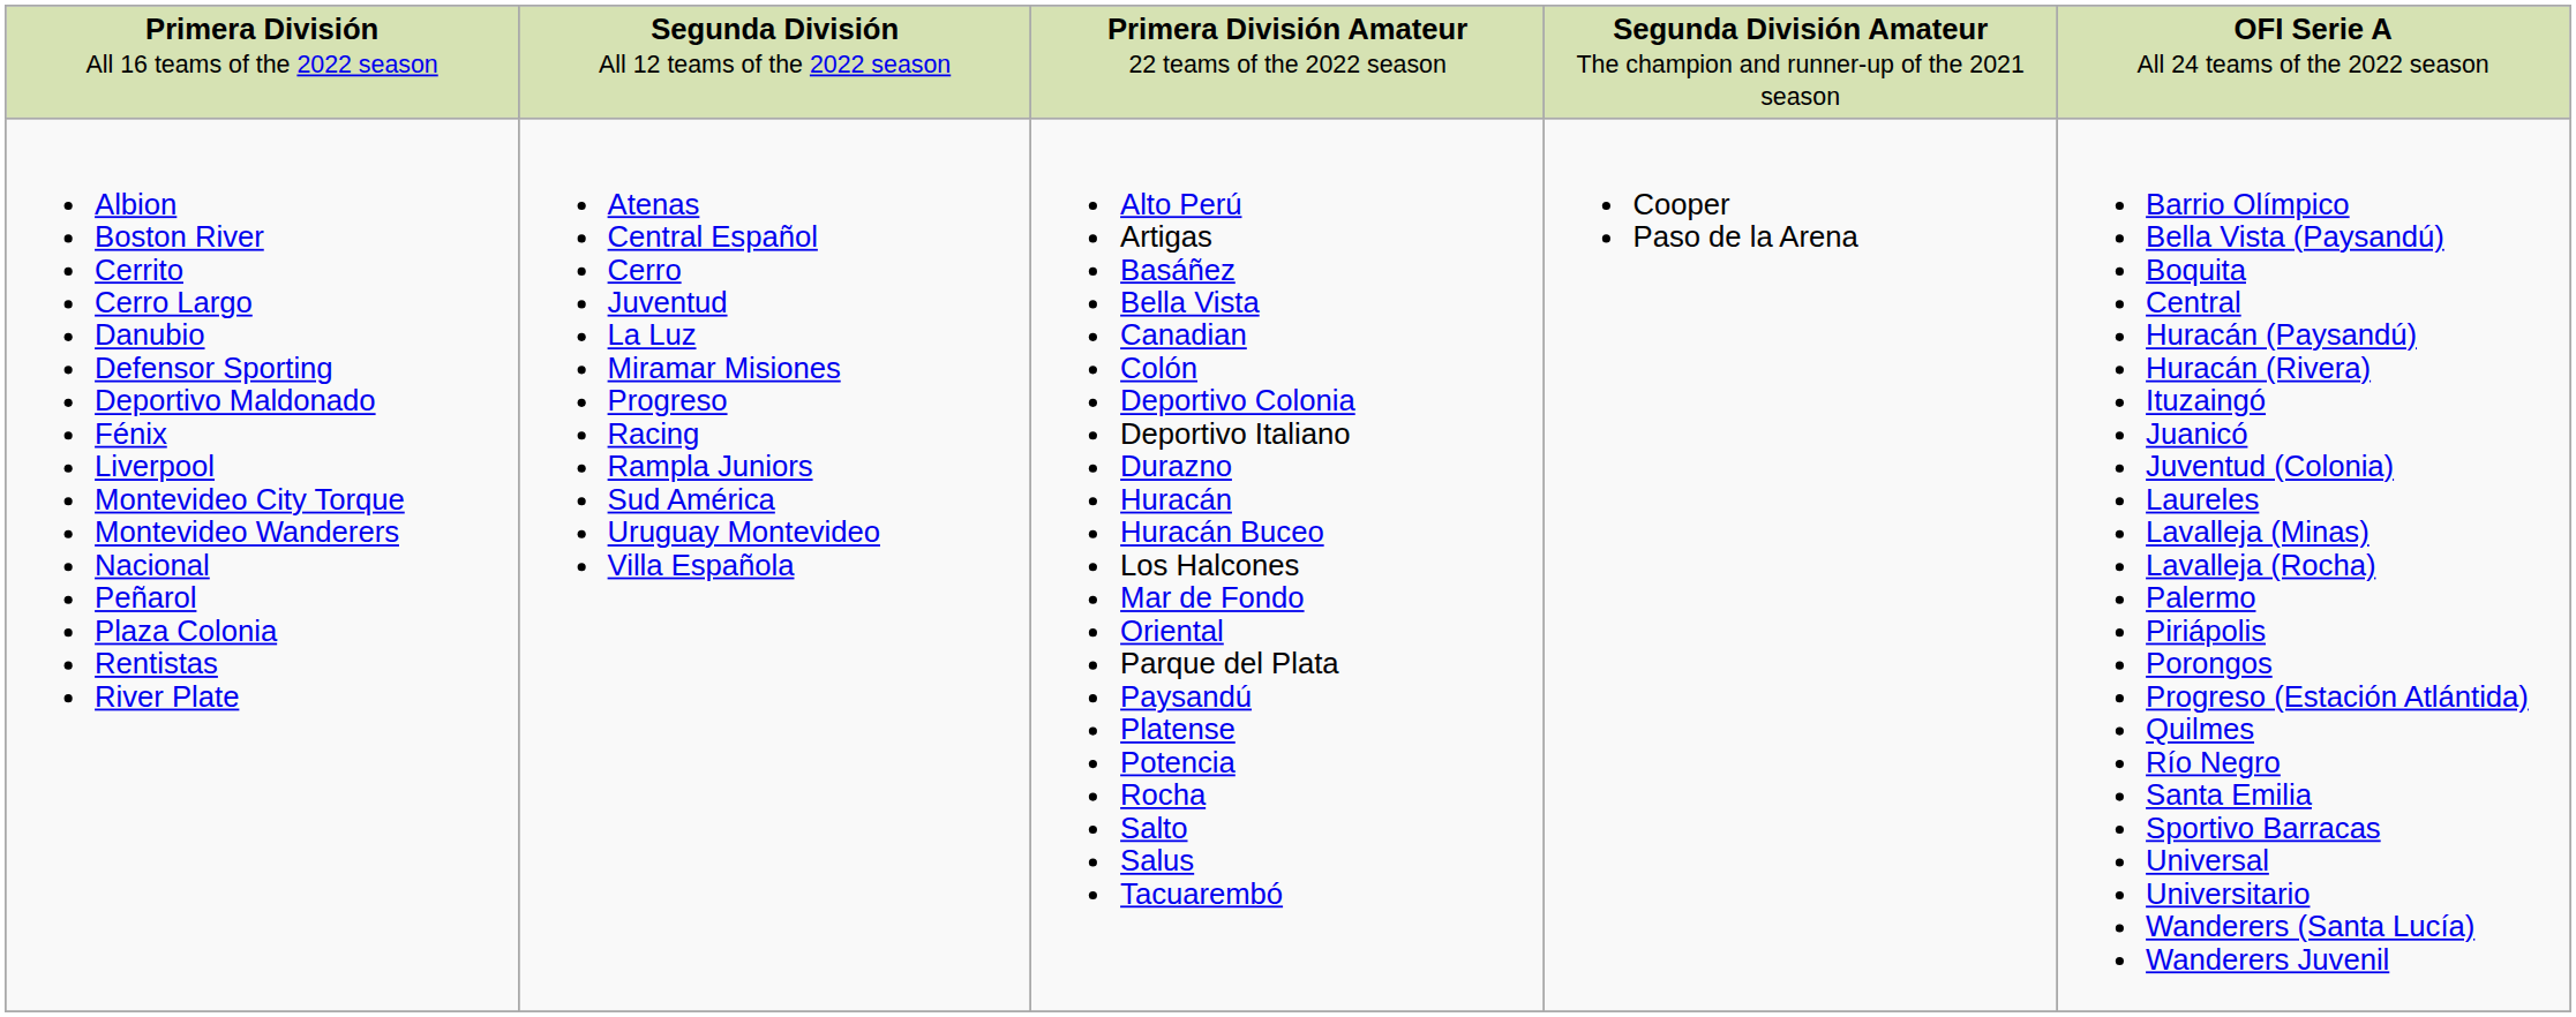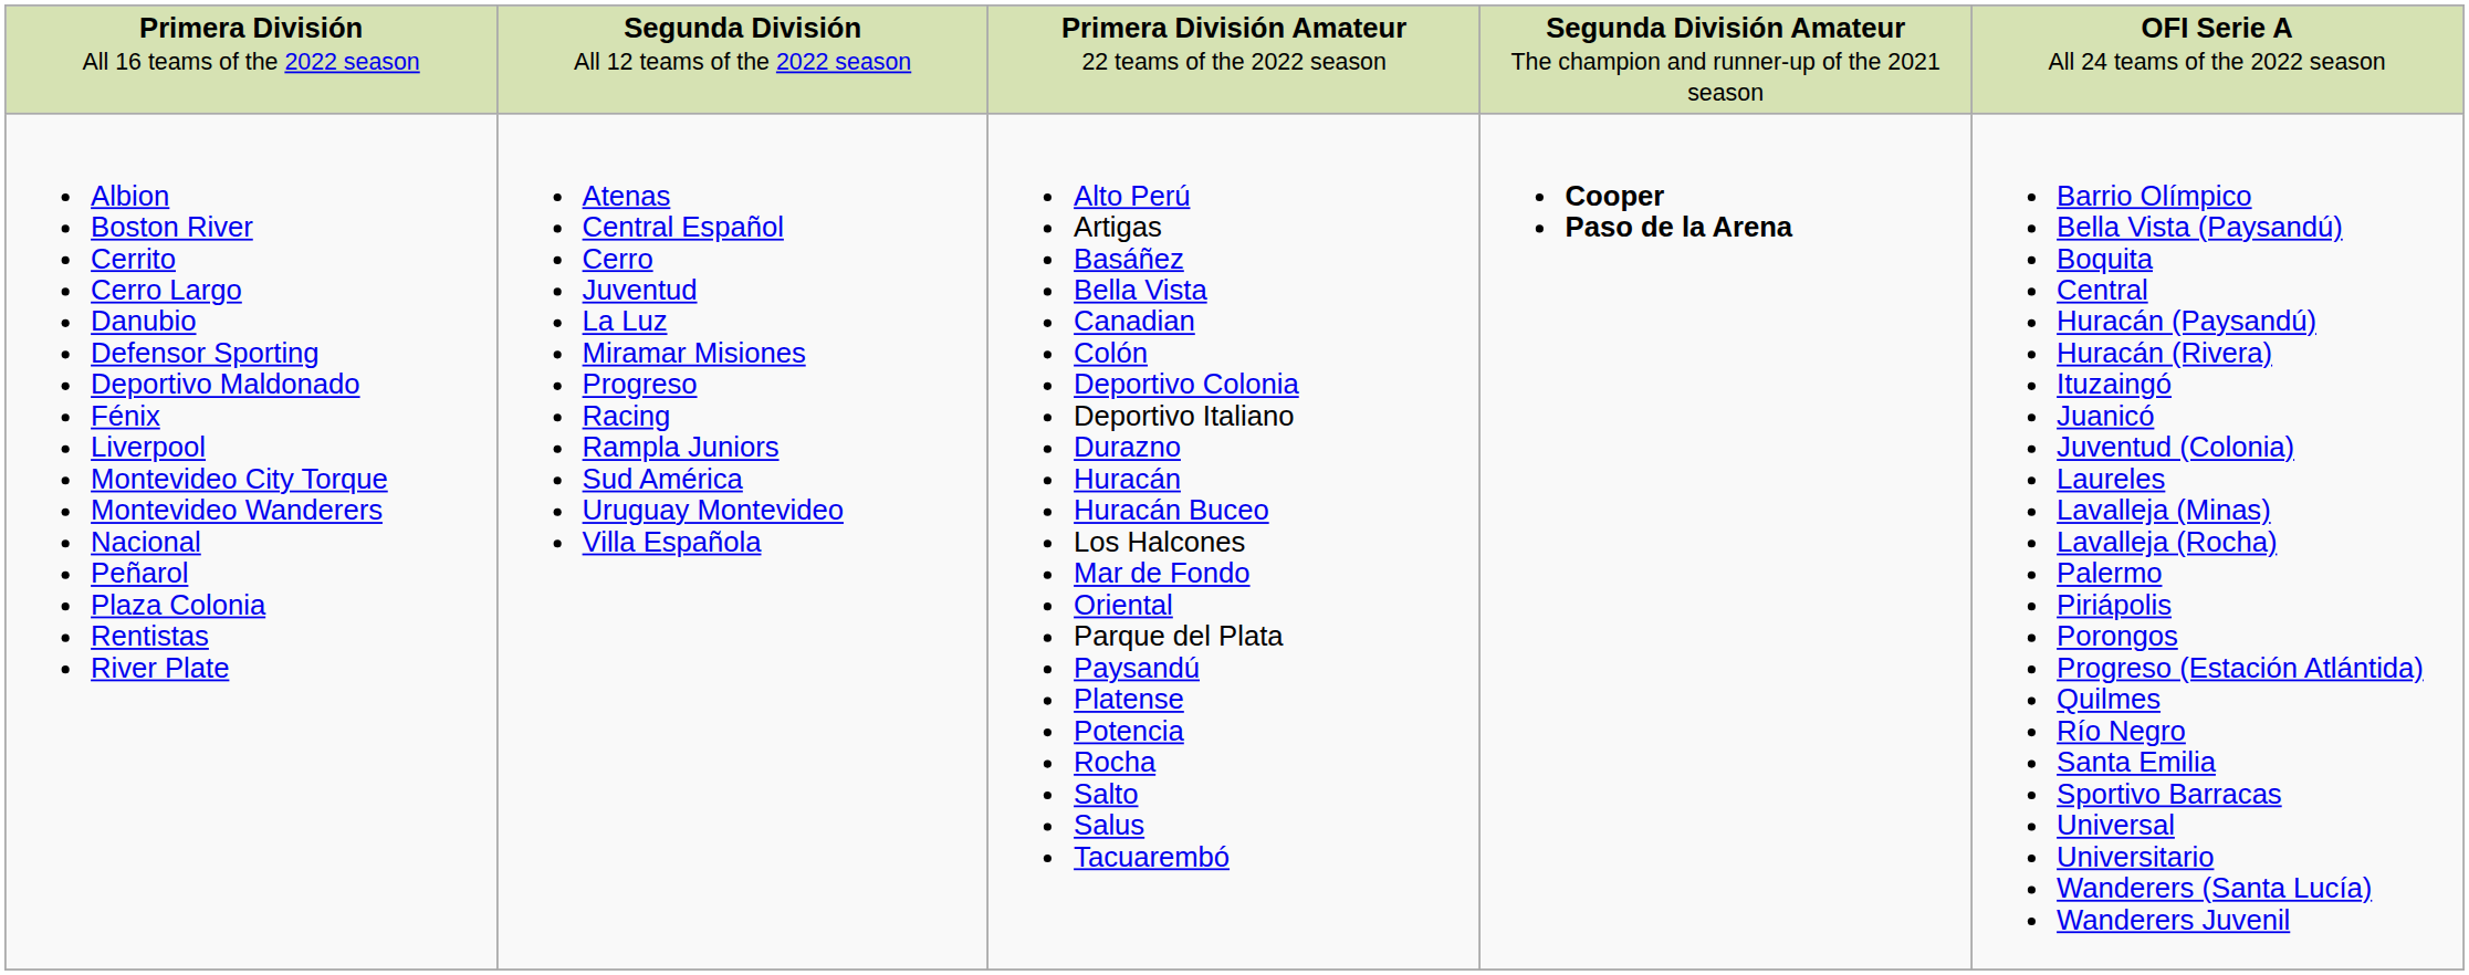row 2 | column 4: normal -> bold
